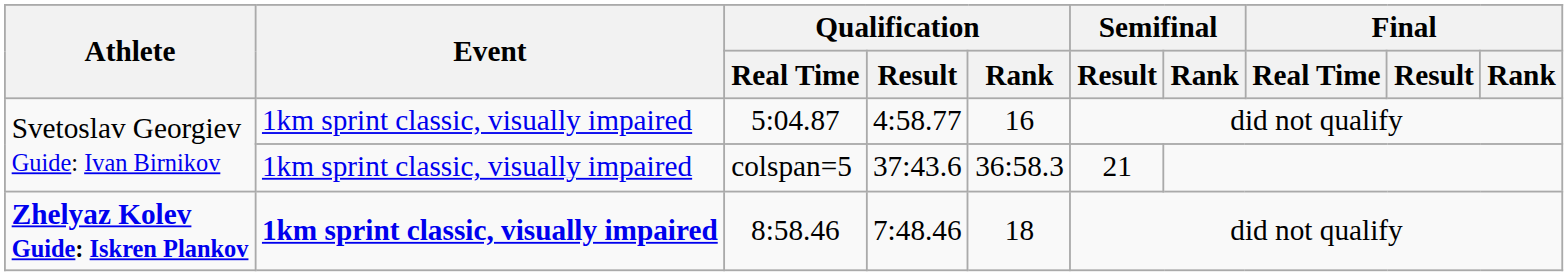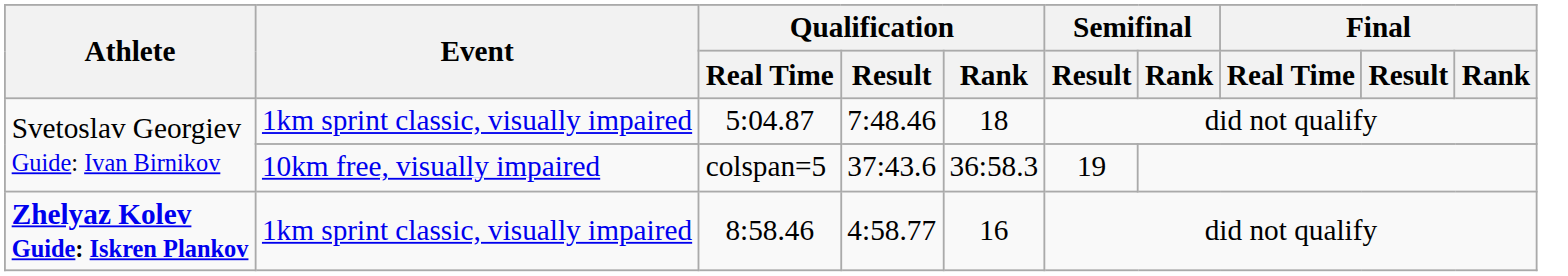5:04.87 | Qualification / Result: 4:58.77 -> 7:48.46
5:04.87 | Qualification / Rank: 16 -> 18
colspan=5 | Event: 1km sprint classic, visually impaired -> 10km free, visually impaired
colspan=5 | Semifinal / Result: 21 -> 19
8:58.46 | Event: bold -> normal
8:58.46 | Qualification / Result: 7:48.46 -> 4:58.77
8:58.46 | Qualification / Rank: 18 -> 16
